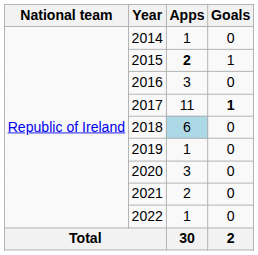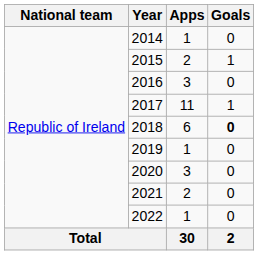2015 | Apps: bold -> normal
2017 | Goals: bold -> normal
2018 | Apps: lightblue background -> no background
2018 | Goals: normal -> bold
